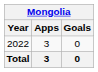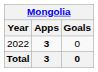2022 | Apps: normal -> bold
